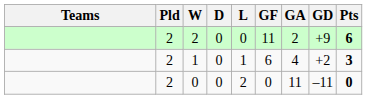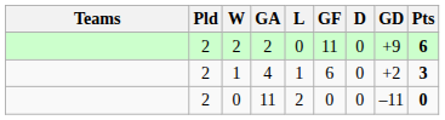columns swapped: D <-> GA
